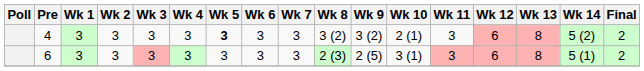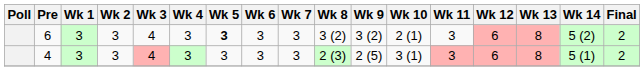row 2 | Pre: 4 -> 6
row 2 | Wk 3: 3 -> 4
row 3 | Pre: 6 -> 4
row 3 | Wk 3: 3 -> 4
